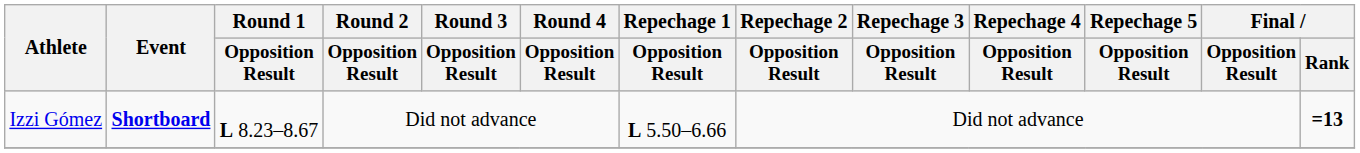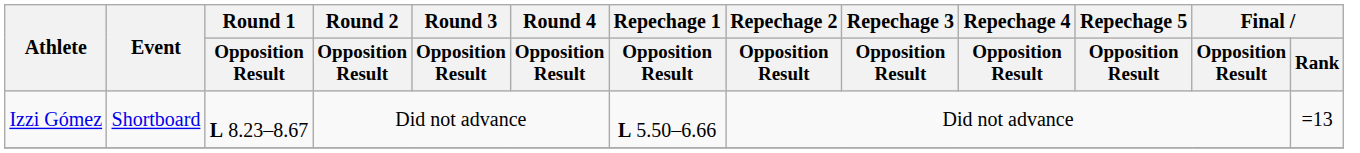Izzi Gómez | Event: bold -> normal
Izzi Gómez | Final / Rank: bold -> normal
